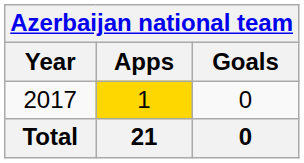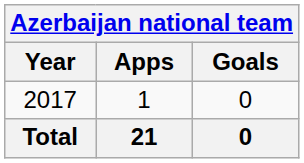2017 | Apps: gold background -> no background
